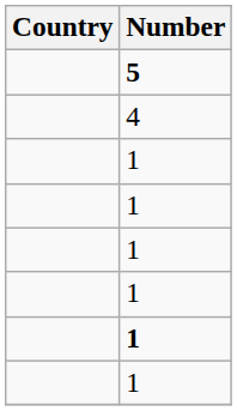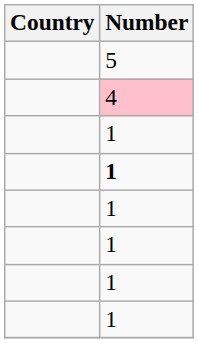row 2 | Number: bold -> normal
row 3 | Number: no background -> pink background
row 5 | Number: normal -> bold
row 8 | Number: bold -> normal
